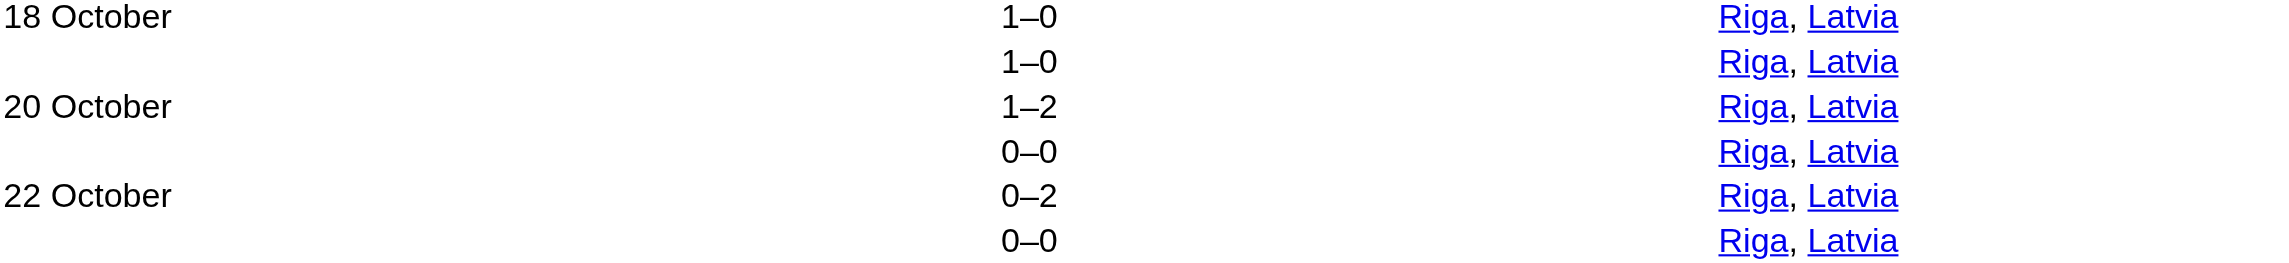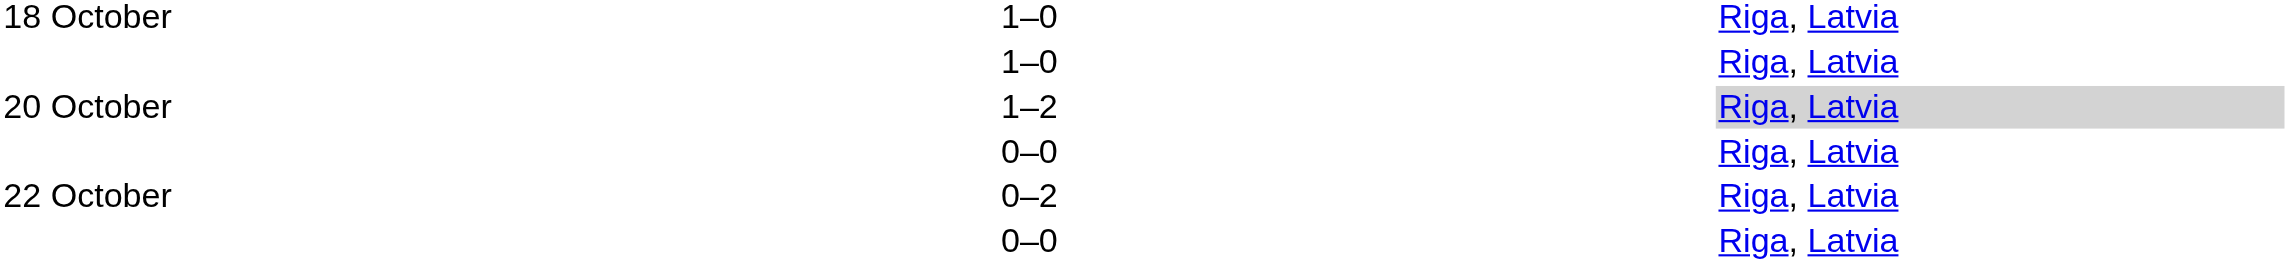20 October | column 3: no background -> lightgrey background
